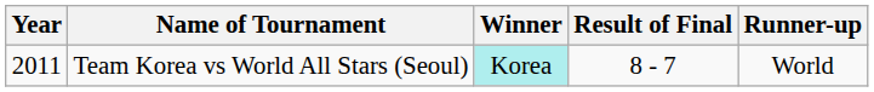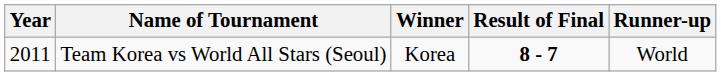row 2 | Winner: paleturquoise background -> no background
row 2 | Result of Final: normal -> bold
